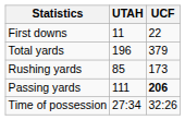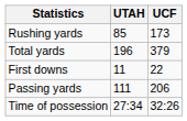rows swapped: First downs <-> Rushing yards
Passing yards | UCF: bold -> normal
